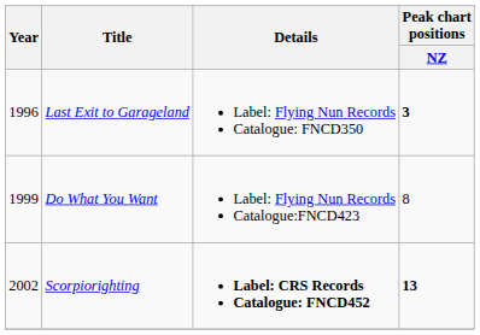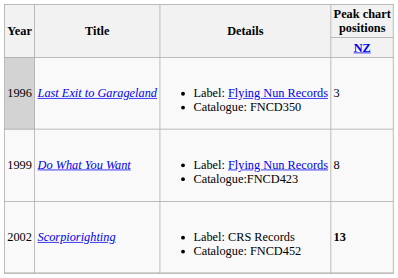Last Exit to Garageland | Year: no background -> lightgrey background
Last Exit to Garageland | Peak chart positions / NZ: bold -> normal
Scorpiorighting | Details: bold -> normal
